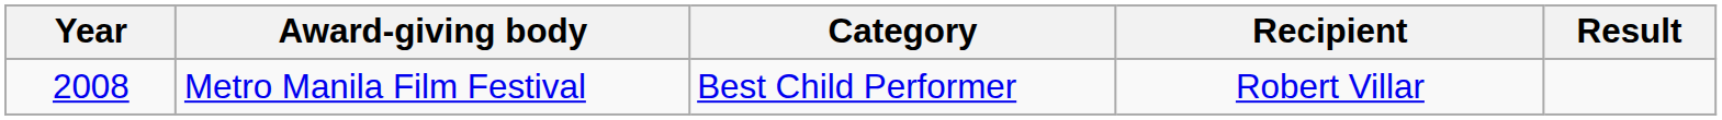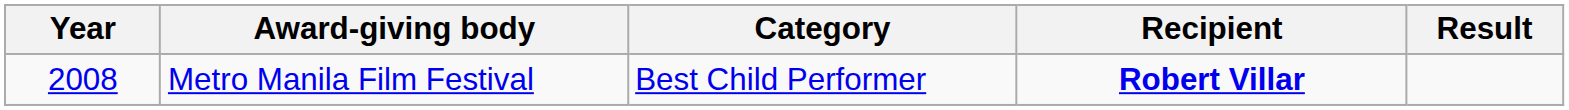Metro Manila Film Festival | Recipient: normal -> bold
